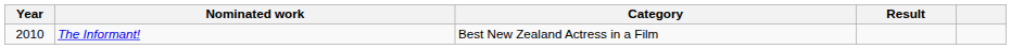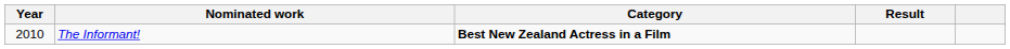The Informant! | Category: normal -> bold
